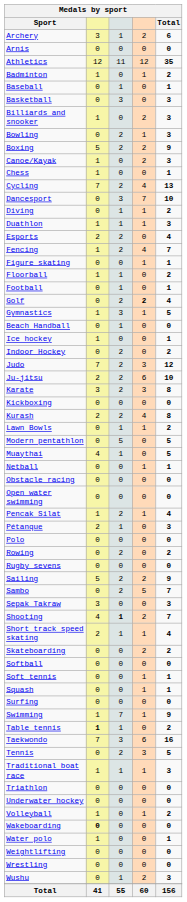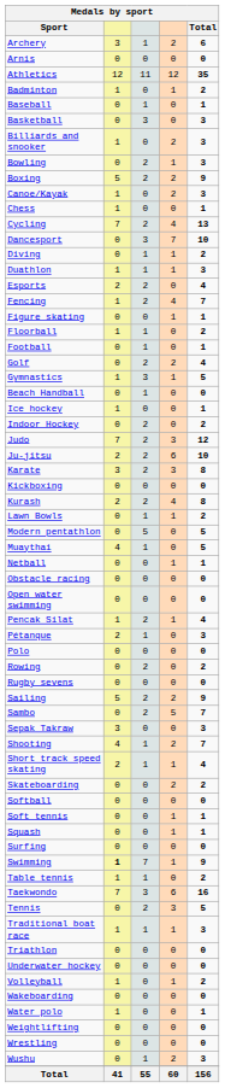Golf | column 4: bold -> normal
Shooting | column 3: bold -> normal
Swimming | column 2: normal -> bold
Table tennis | column 2: bold -> normal
Wakeboarding | column 2: bold -> normal
